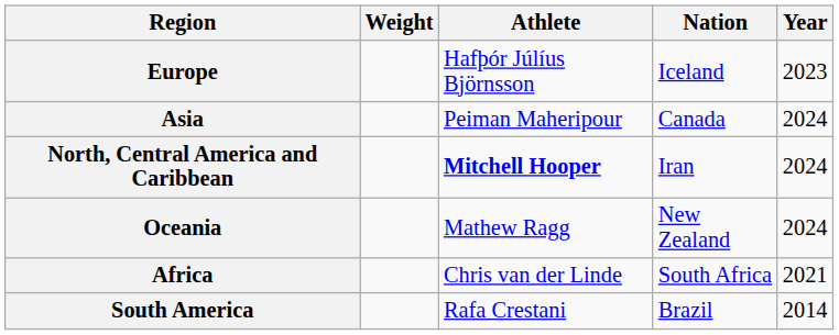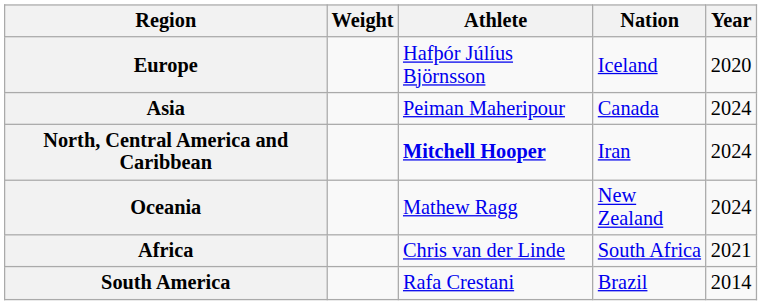Europe | Year: 2023 -> 2020
